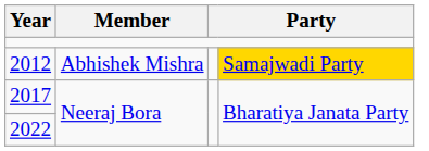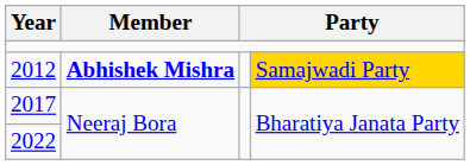2012 | Member: normal -> bold
